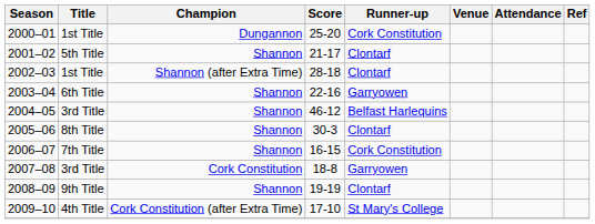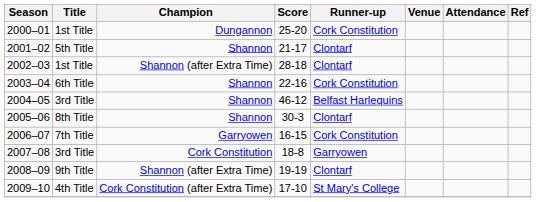2003–04 | Runner-up: Garryowen -> Cork Constitution
2006–07 | Champion: Shannon -> Garryowen
2008–09 | Champion: Shannon -> Shannon (after Extra Time)
